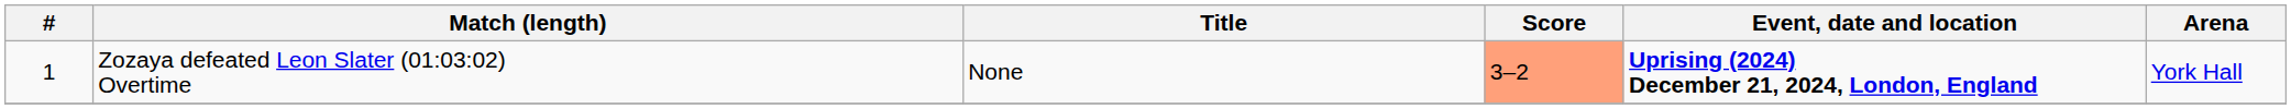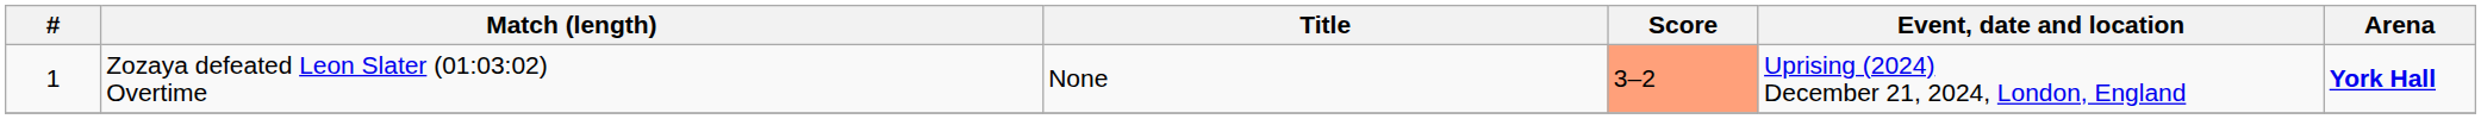Zozaya defeated Leon Slater (01:03:02) Overtime | Event, date and location: bold -> normal
Zozaya defeated Leon Slater (01:03:02) Overtime | Arena: normal -> bold
